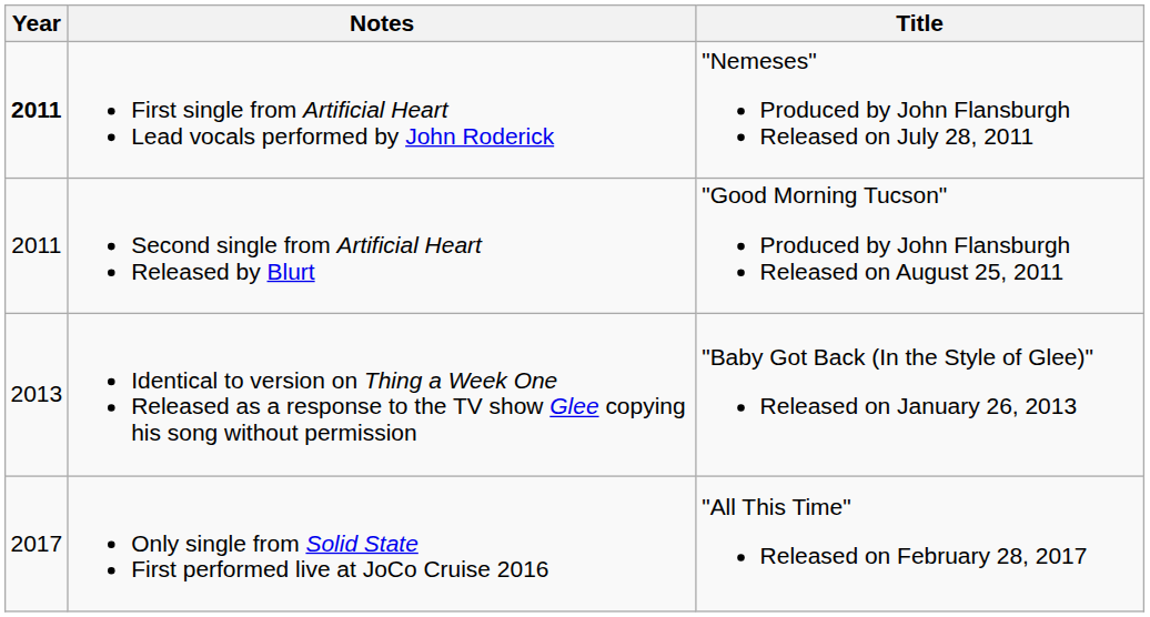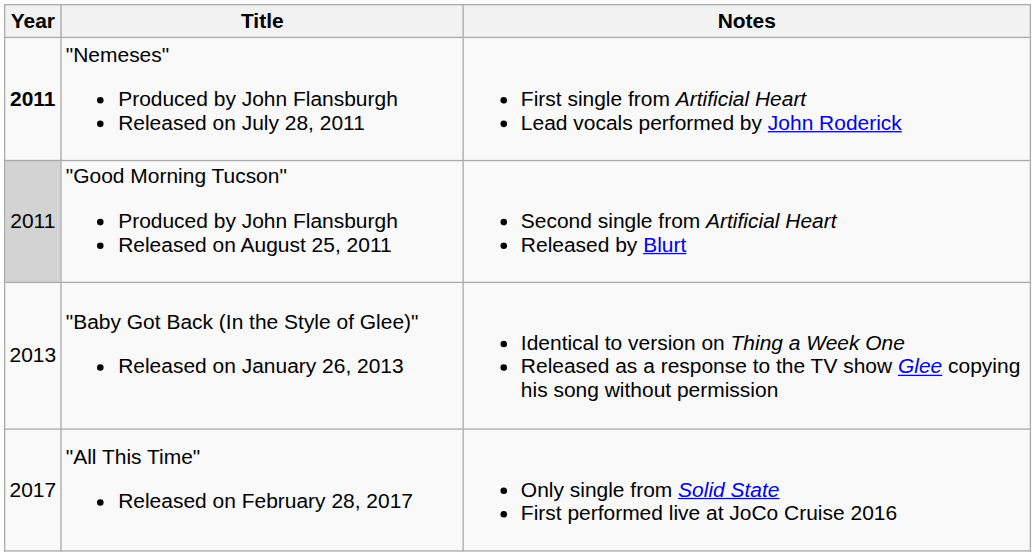columns swapped: Title <-> Notes
row 3 | Year: no background -> lightgrey background
